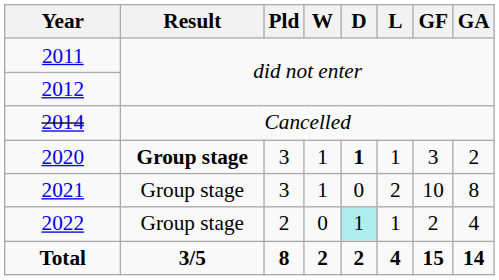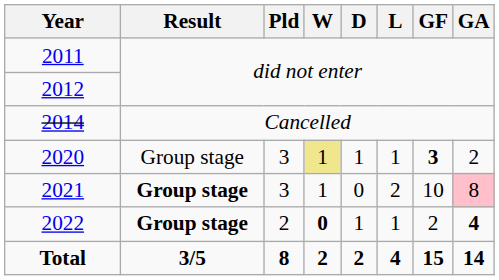2020 | Result: bold -> normal
2020 | W: no background -> khaki background
2020 | D: bold -> normal
2020 | GF: normal -> bold
2021 | Result: normal -> bold
2021 | GA: no background -> pink background
2022 | Result: normal -> bold
2022 | W: normal -> bold
2022 | D: paleturquoise background -> no background
2022 | GA: normal -> bold
